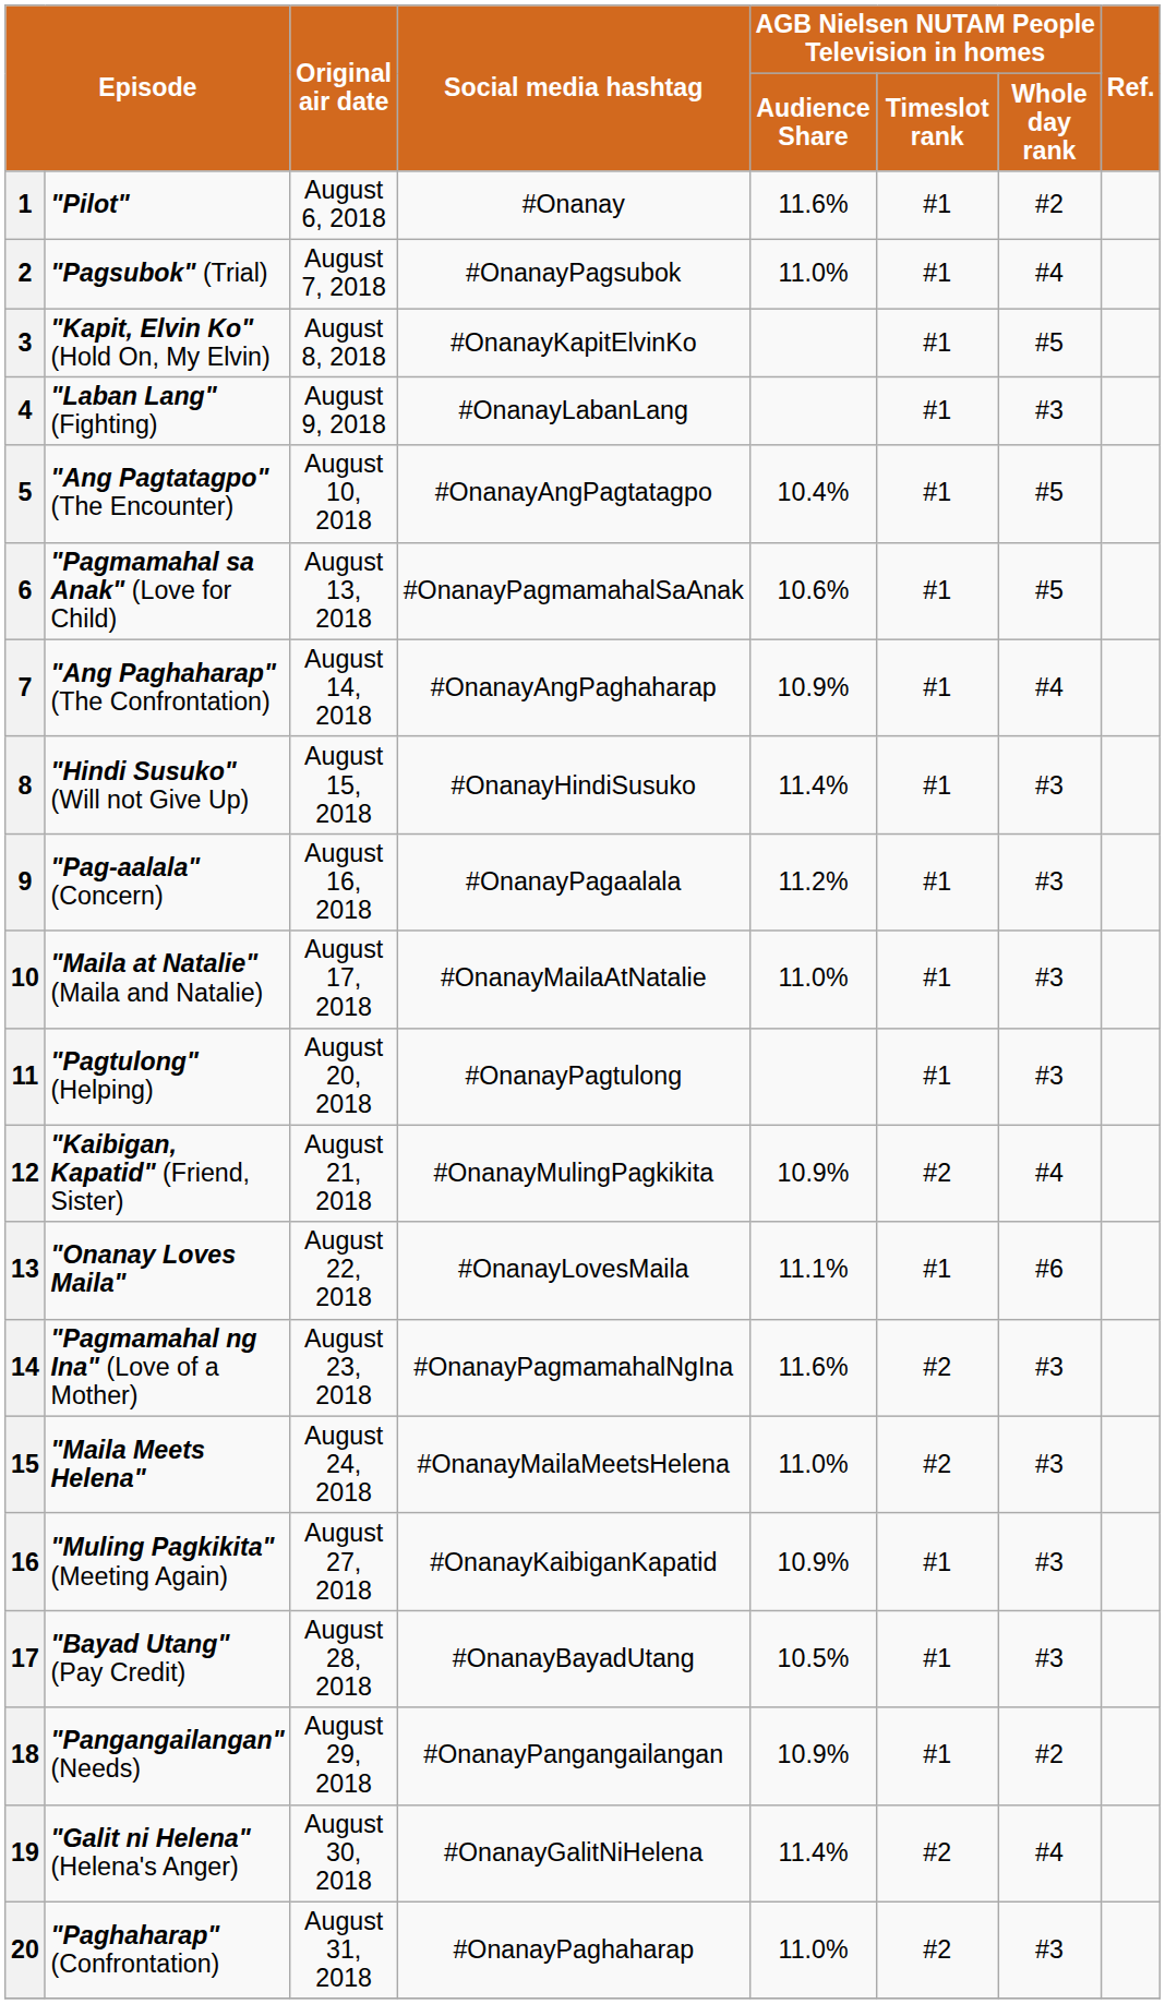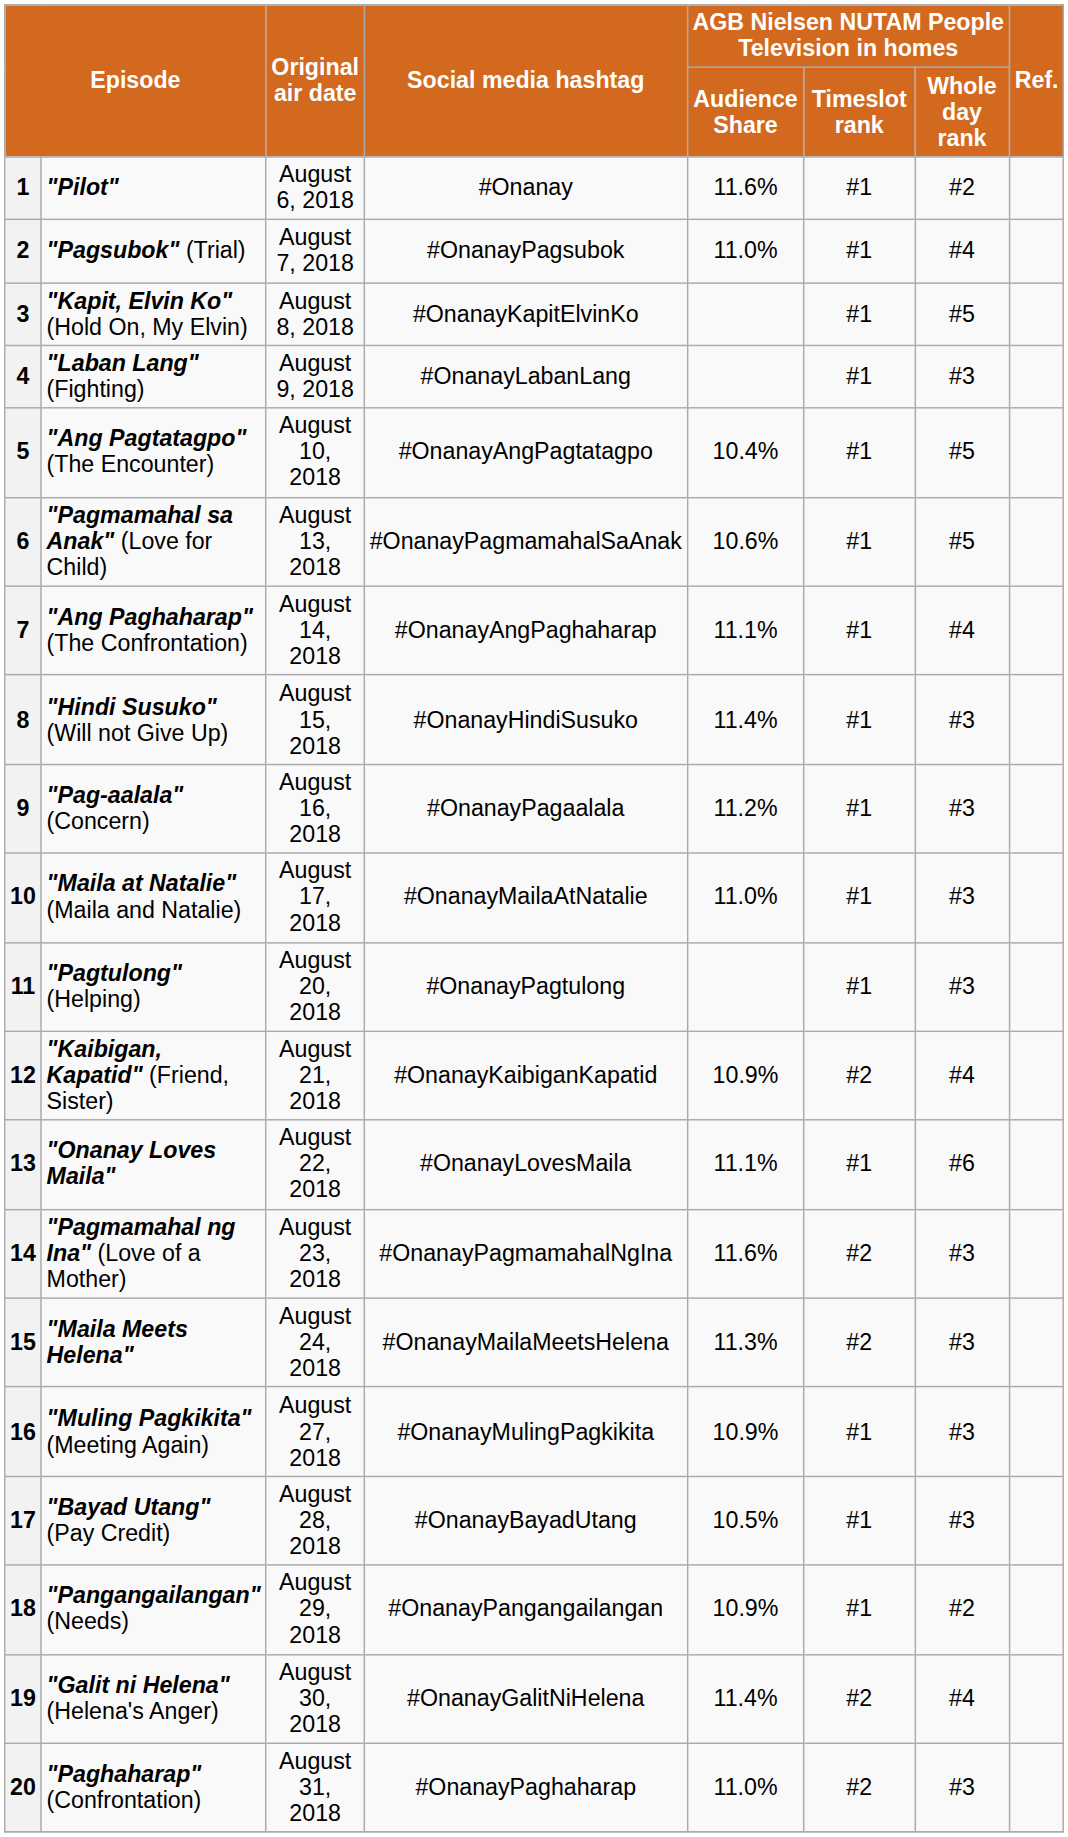7 | column 5: 10.9% -> 11.1%
12 | Social media hashtag: #OnanayMulingPagkikita -> #OnanayKaibiganKapatid
15 | column 5: 11.0% -> 11.3%
16 | Social media hashtag: #OnanayKaibiganKapatid -> #OnanayMulingPagkikita
